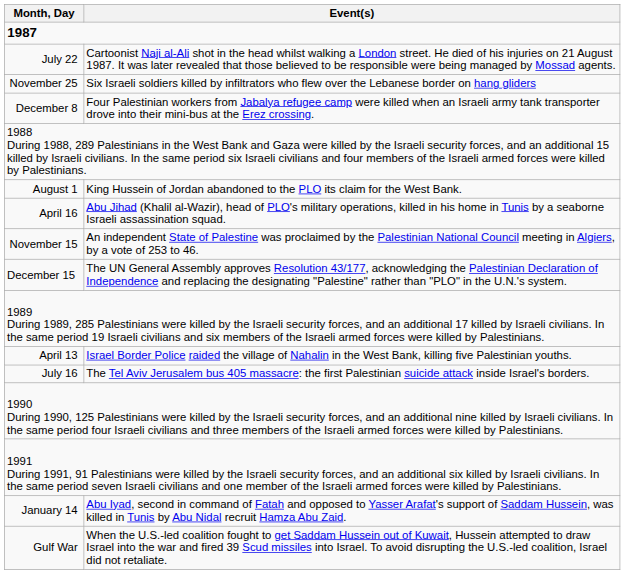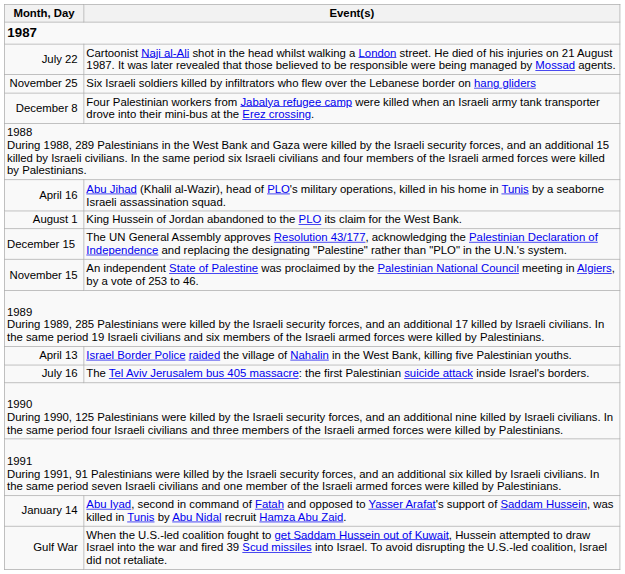rows swapped: April 16 <-> August 1
rows swapped: November 15 <-> December 15
